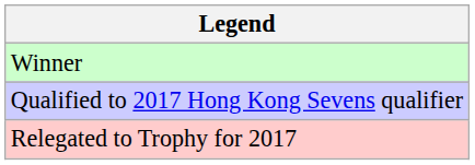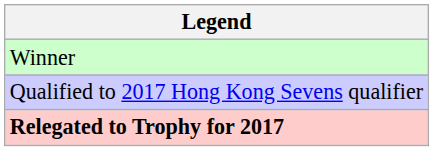row 4 | column 1: normal -> bold
